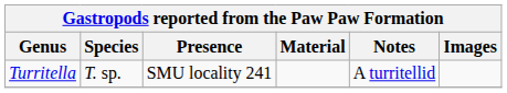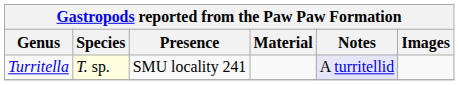Turritella | Species: no background -> lightyellow background
Turritella | Notes: no background -> lavender background
